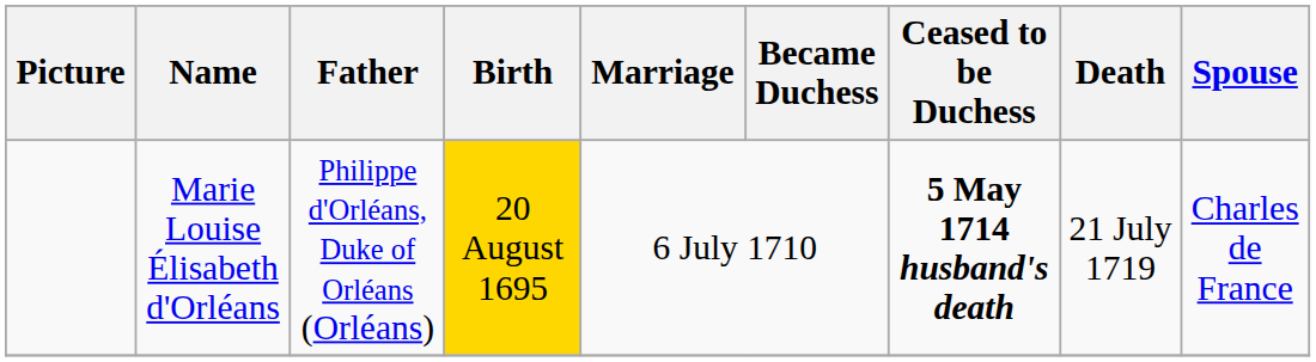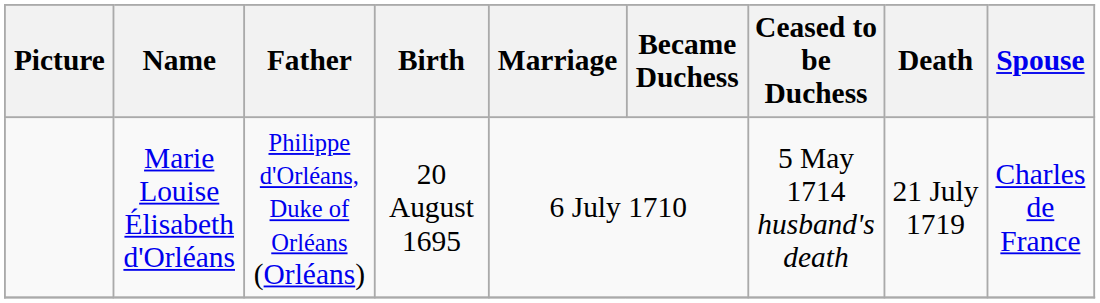Marie Louise Élisabeth d'Orléans | Birth: gold background -> no background
Marie Louise Élisabeth d'Orléans | Ceased to be Duchess: bold -> normal
